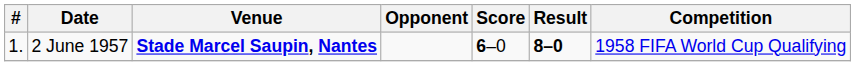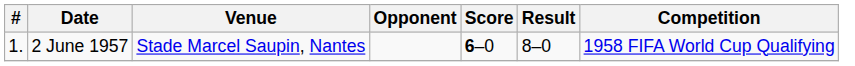2 June 1957 | Venue: bold -> normal
2 June 1957 | Result: bold -> normal
